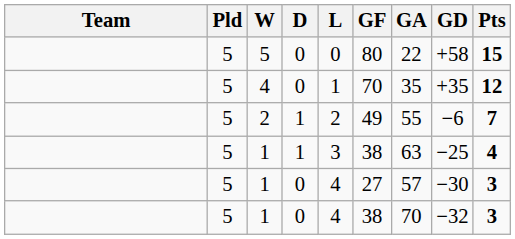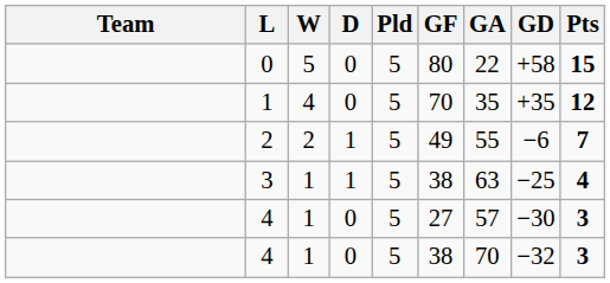columns swapped: Pld <-> L
